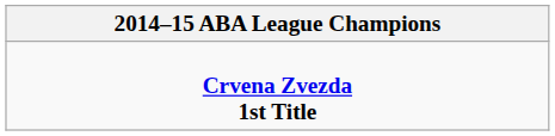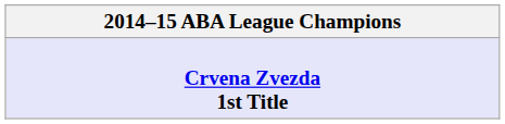row 2 | column 1: no background -> lavender background
